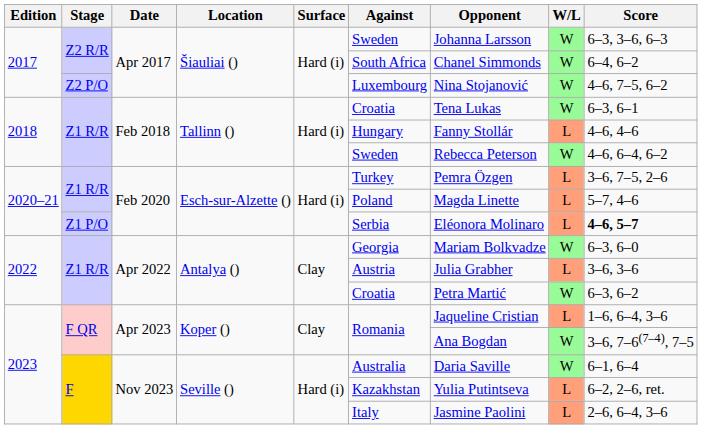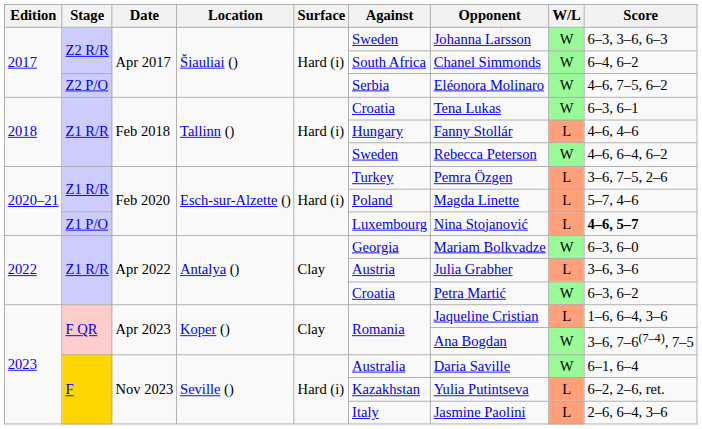Z2 P/O | Against: Luxembourg -> Serbia
Z2 P/O | Opponent: Nina Stojanović -> Eléonora Molinaro
Z1 P/O | Against: Serbia -> Luxembourg
Z1 P/O | Opponent: Eléonora Molinaro -> Nina Stojanović
